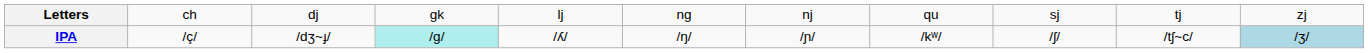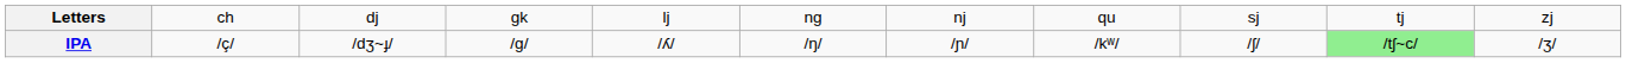IPA | column 4: paleturquoise background -> no background
IPA | column 10: no background -> lightgreen background
IPA | column 11: lightblue background -> no background
